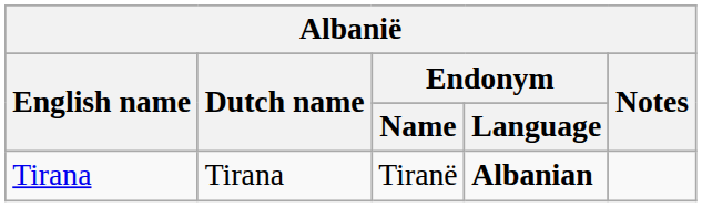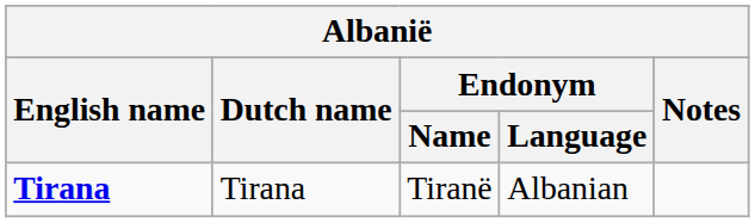row 4 | English name: normal -> bold
row 4 | Endonym / Language: bold -> normal
